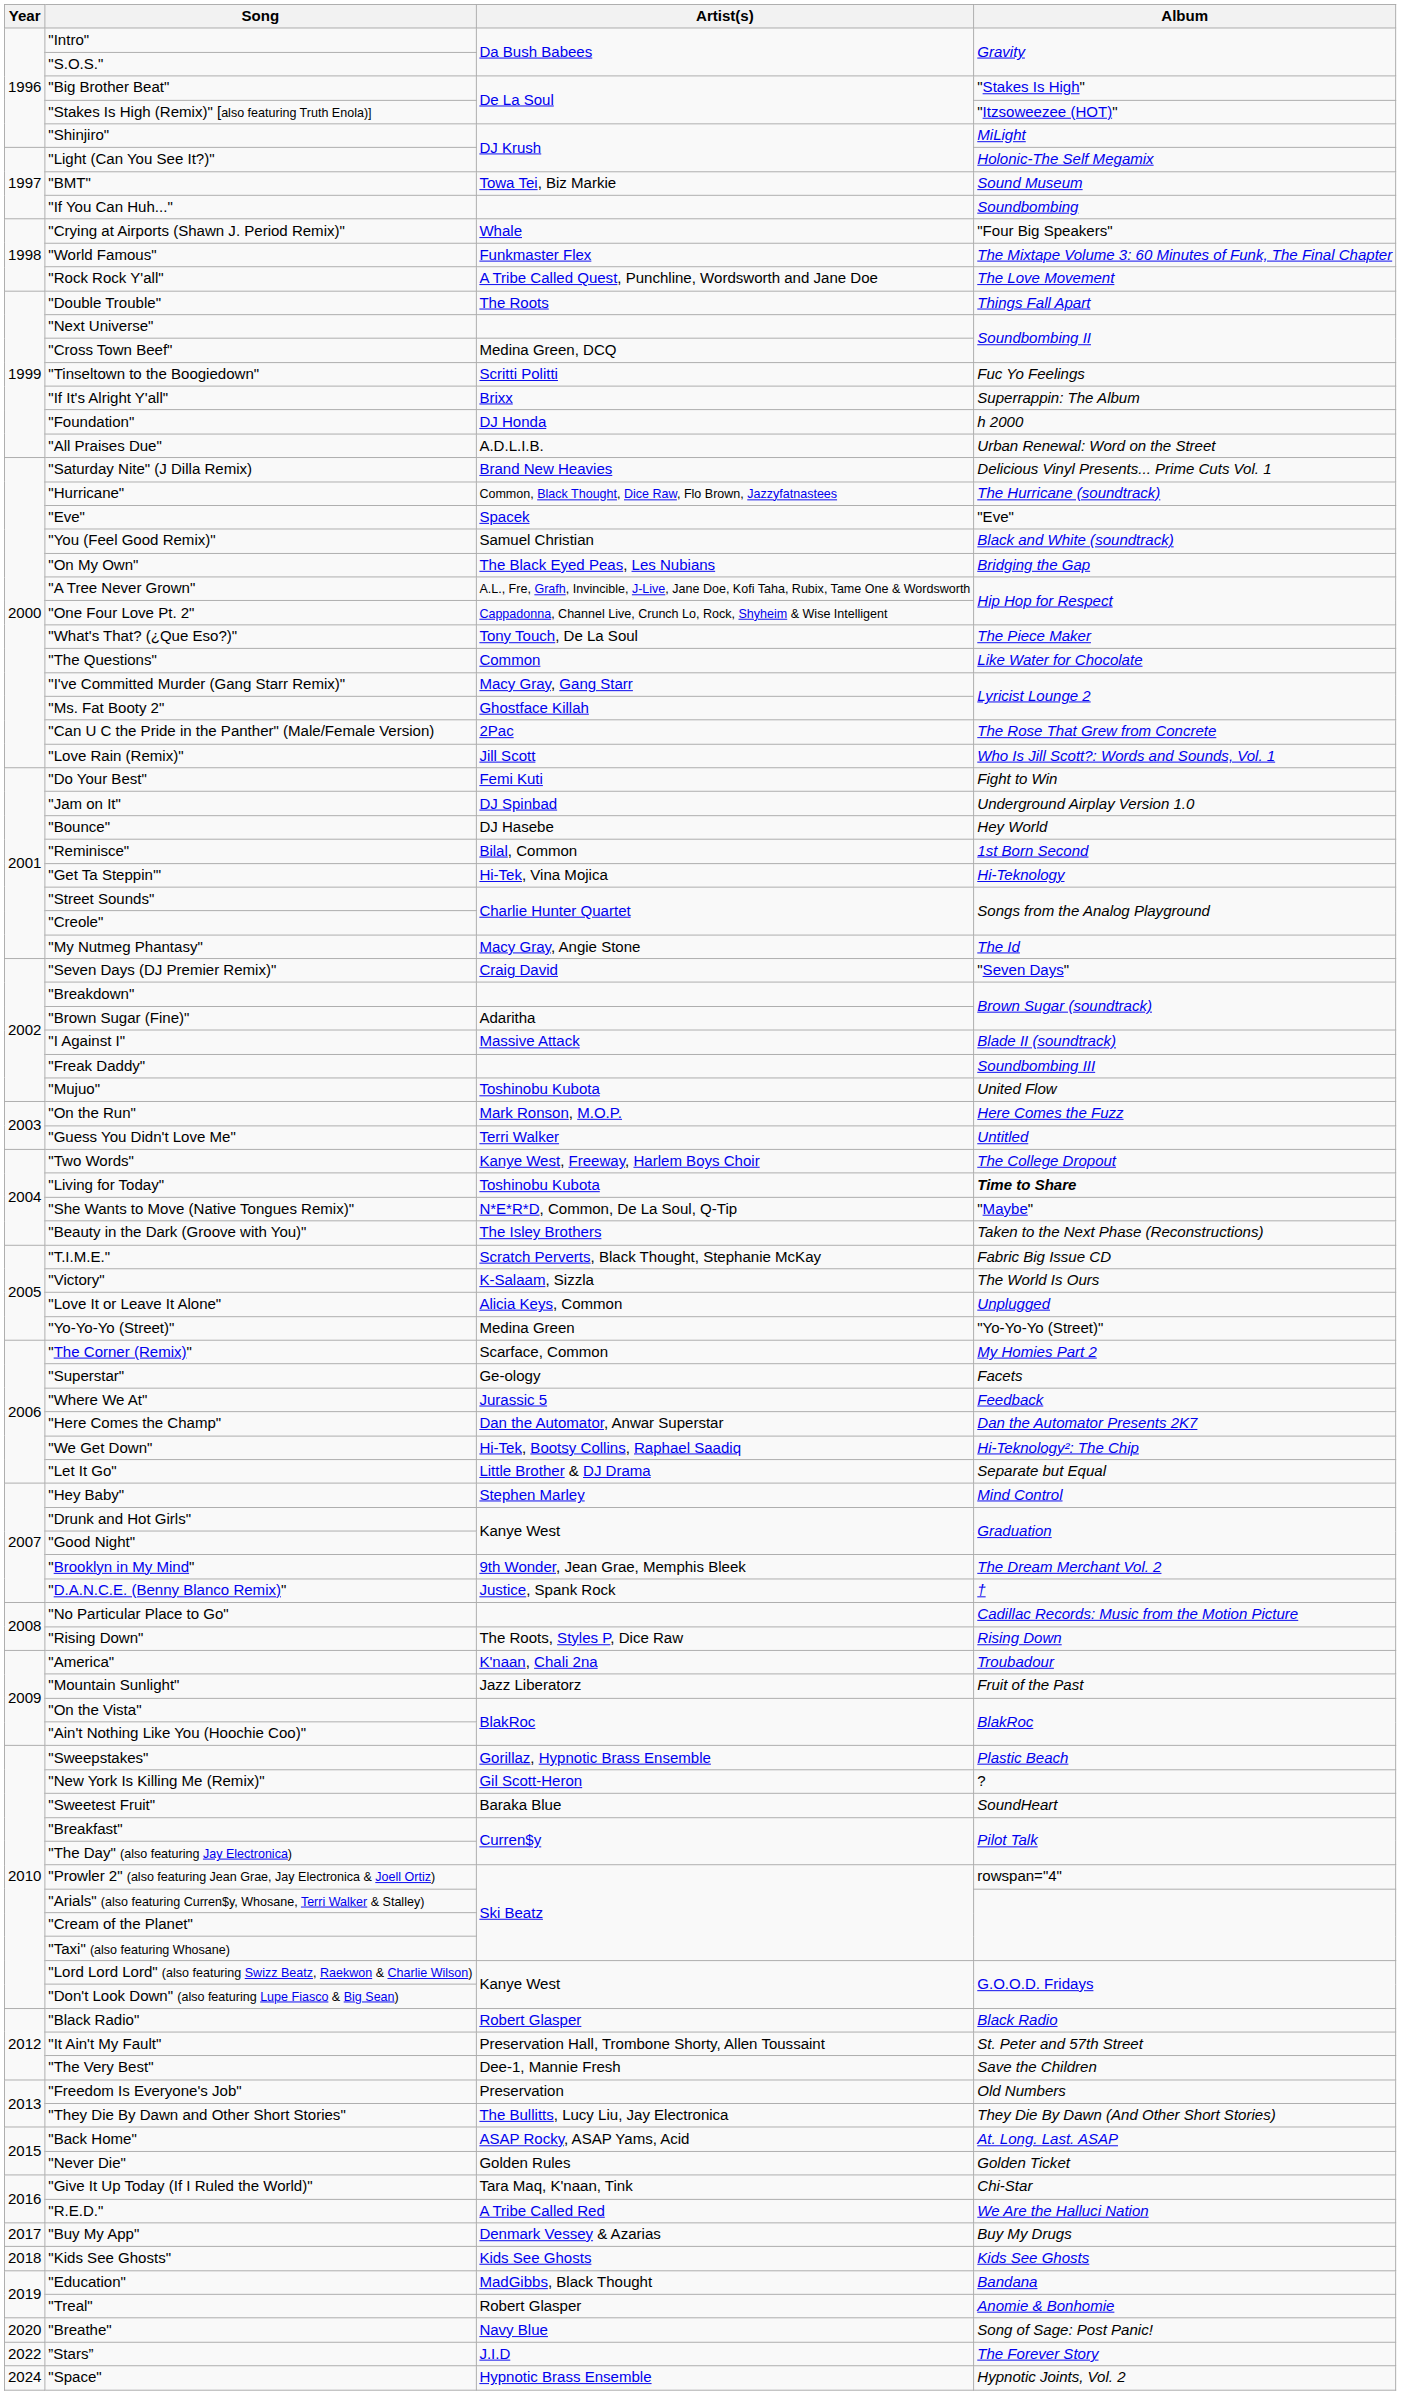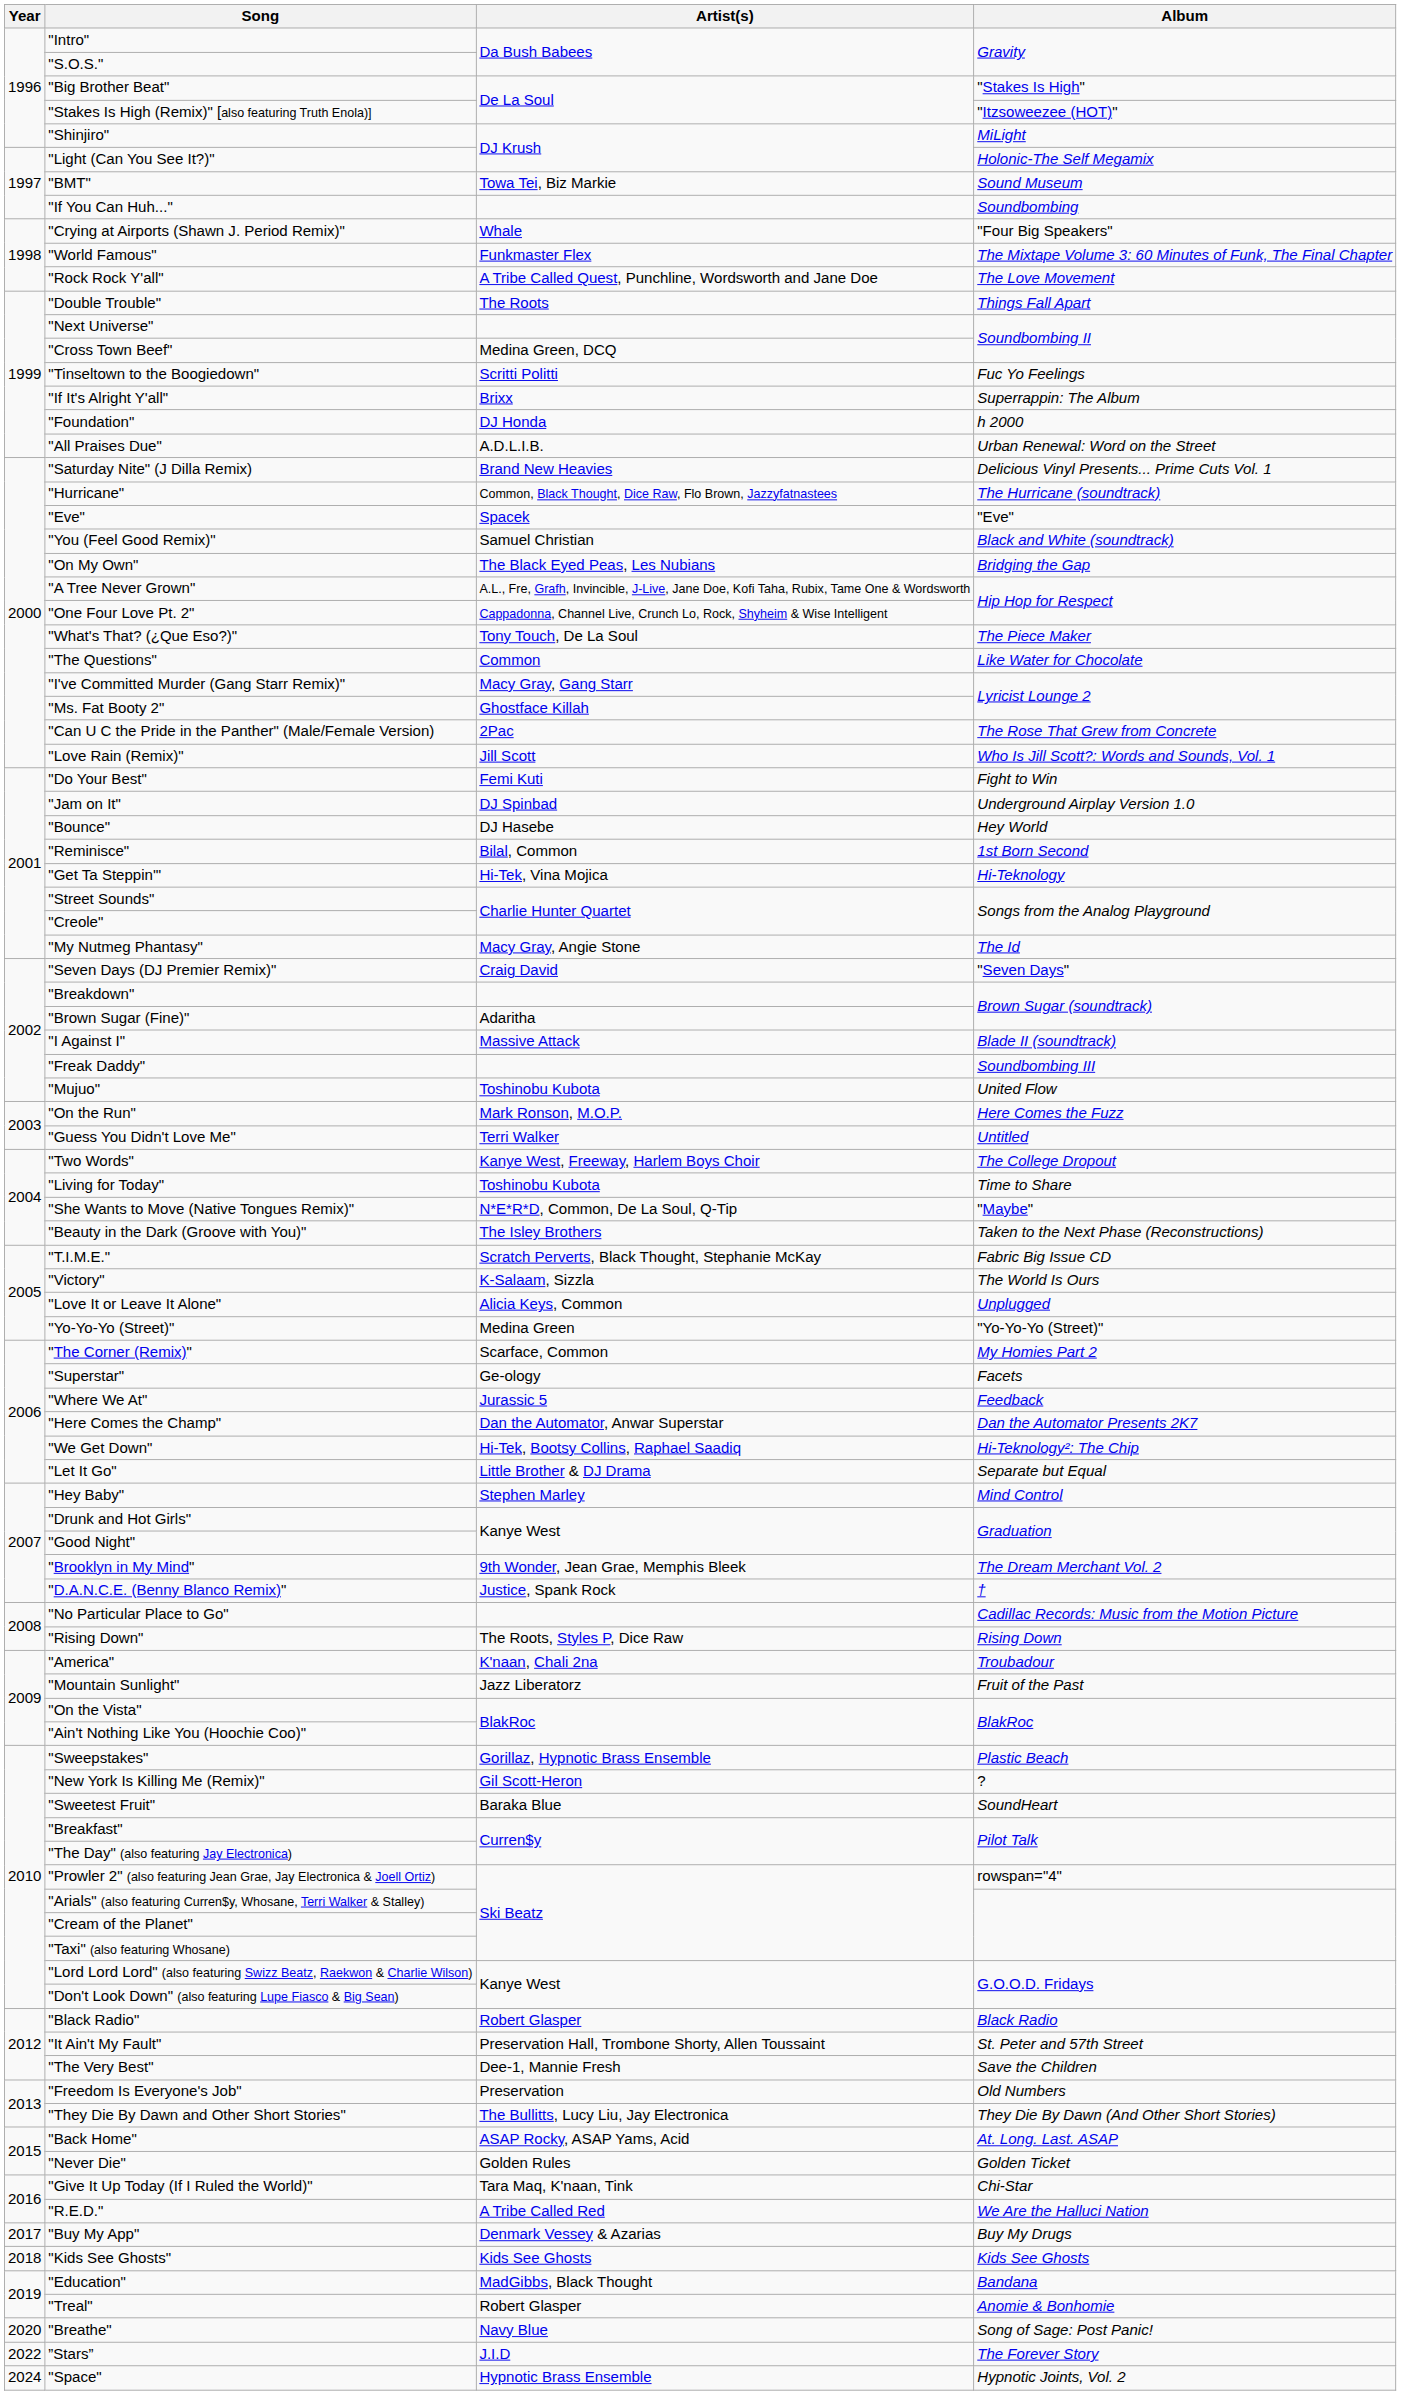"Living for Today" | Album: bold -> normal
